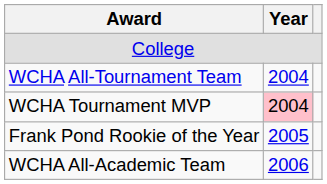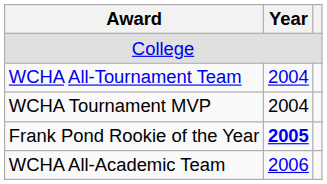WCHA Tournament MVP | Year: pink background -> no background
Frank Pond Rookie of the Year | Year: normal -> bold
